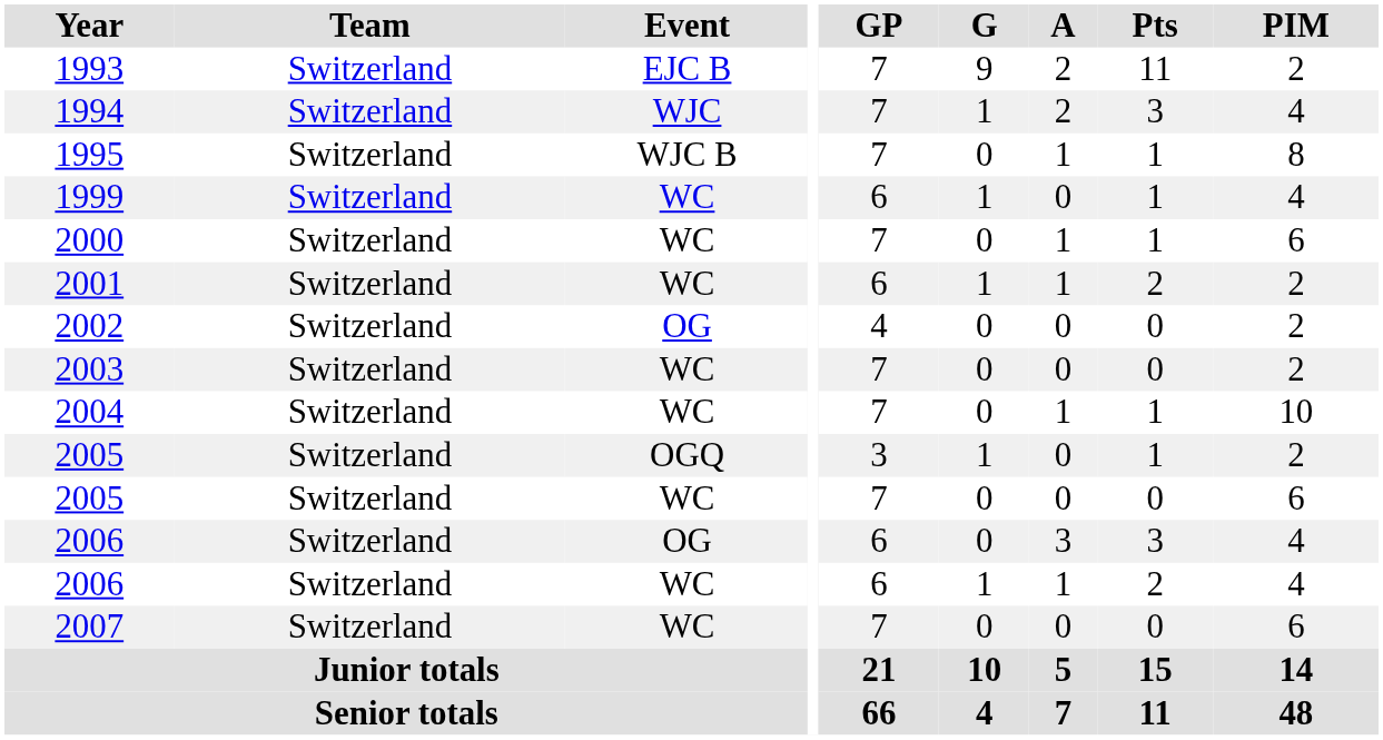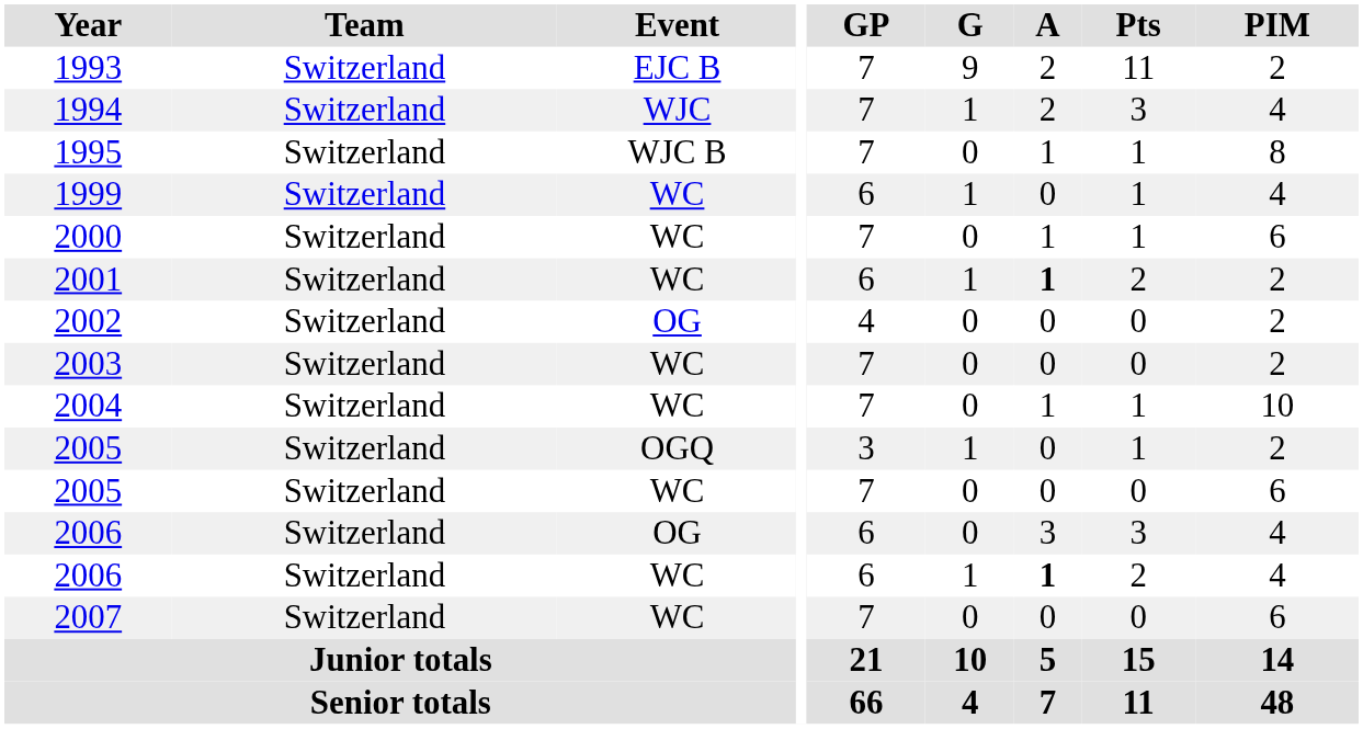2001 | A: normal -> bold
2006 / WC | A: normal -> bold
